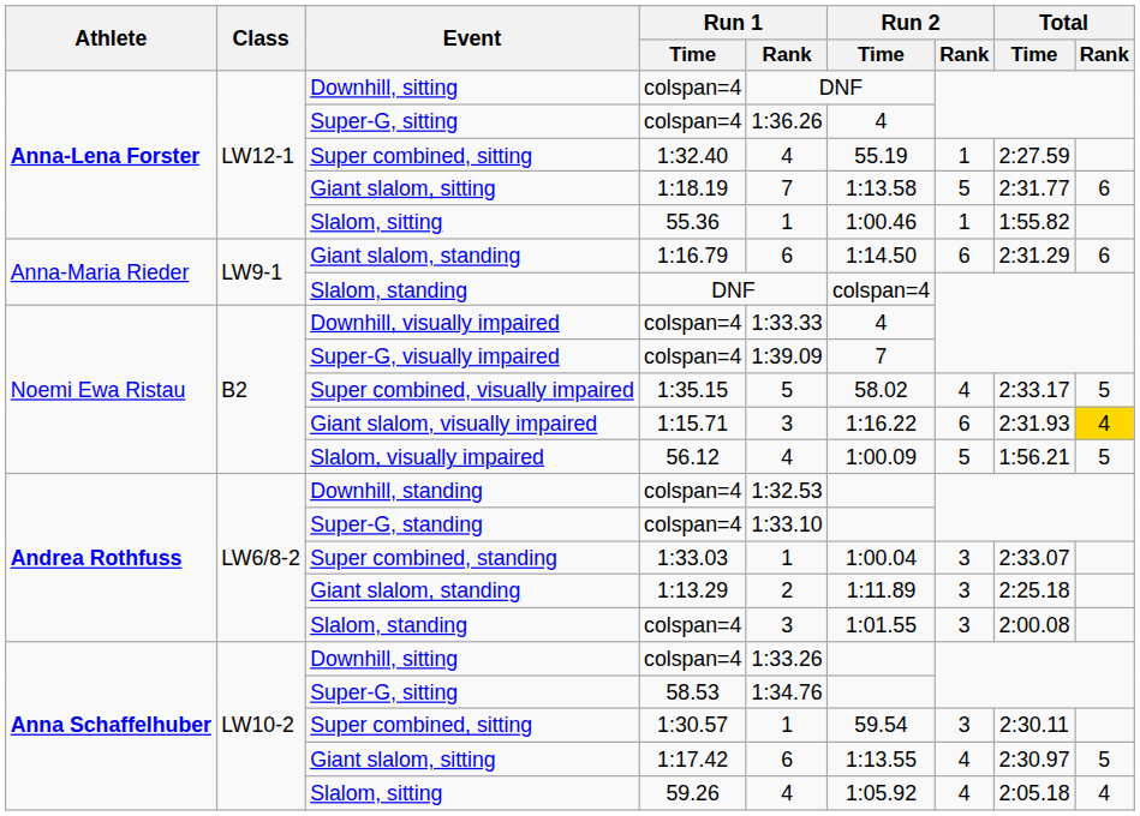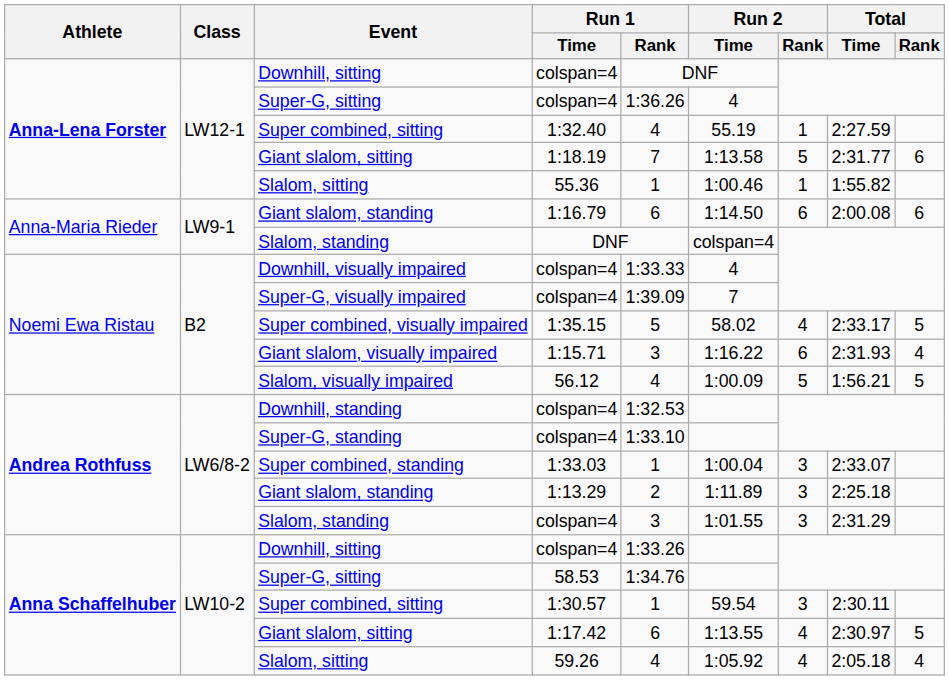Anna-Maria Rieder / Giant slalom, standing | Total / Time: 2:31.29 -> 2:00.08
Giant slalom, visually impaired | Total / Rank: gold background -> no background
Andrea Rothfuss / Slalom, standing | Total / Time: 2:00.08 -> 2:31.29
